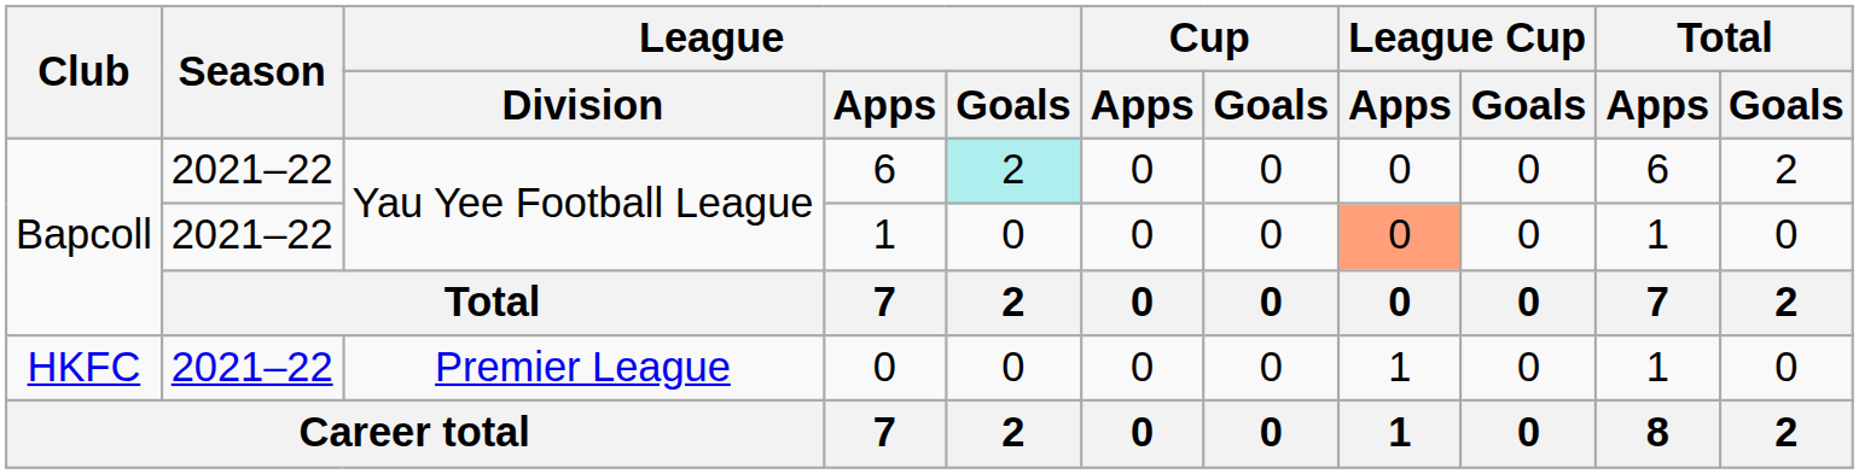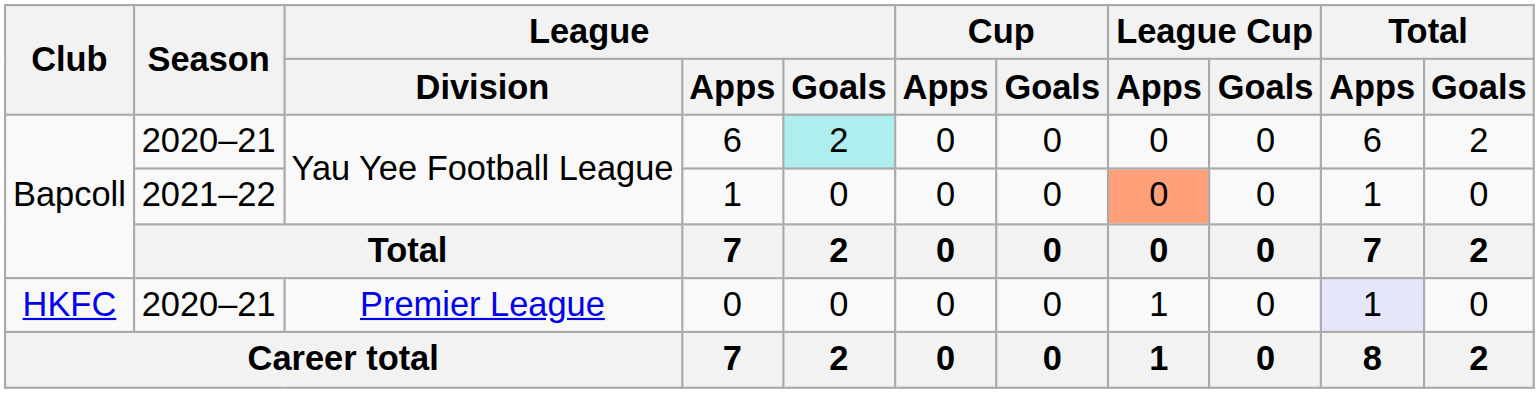row 3 | Season: 2021–22 -> 2020–21
row 6 | Season: 2021–22 -> 2020–21
row 6 | Total / Apps: no background -> lavender background
